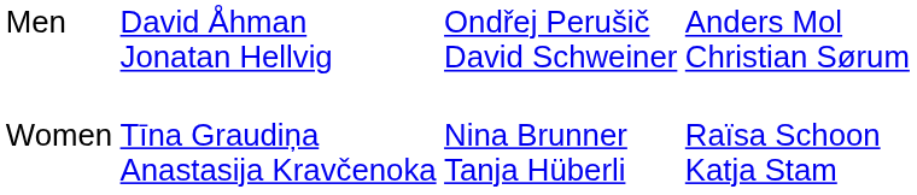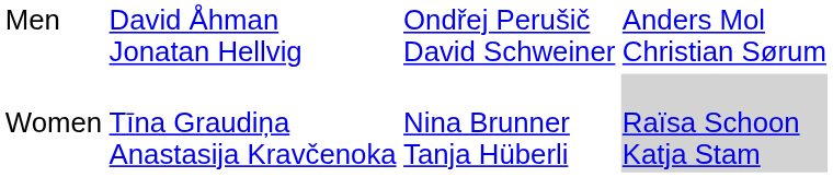Women | column 4: no background -> lightgrey background
